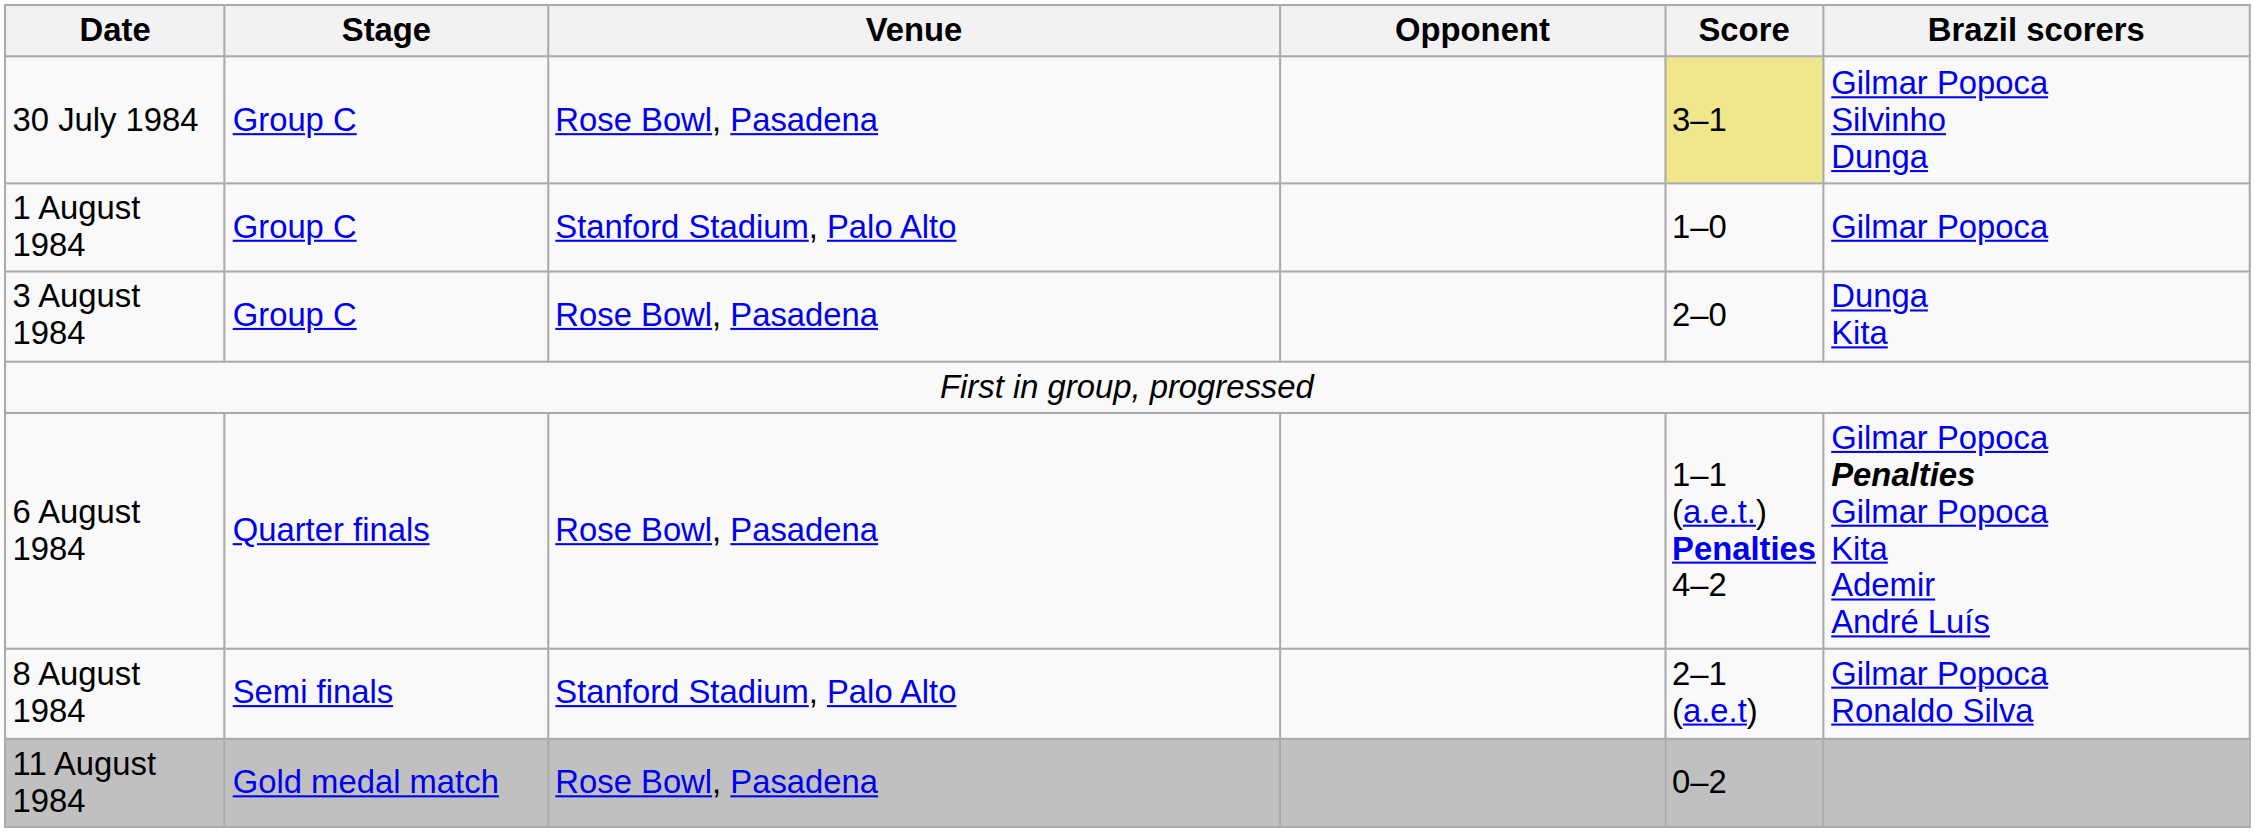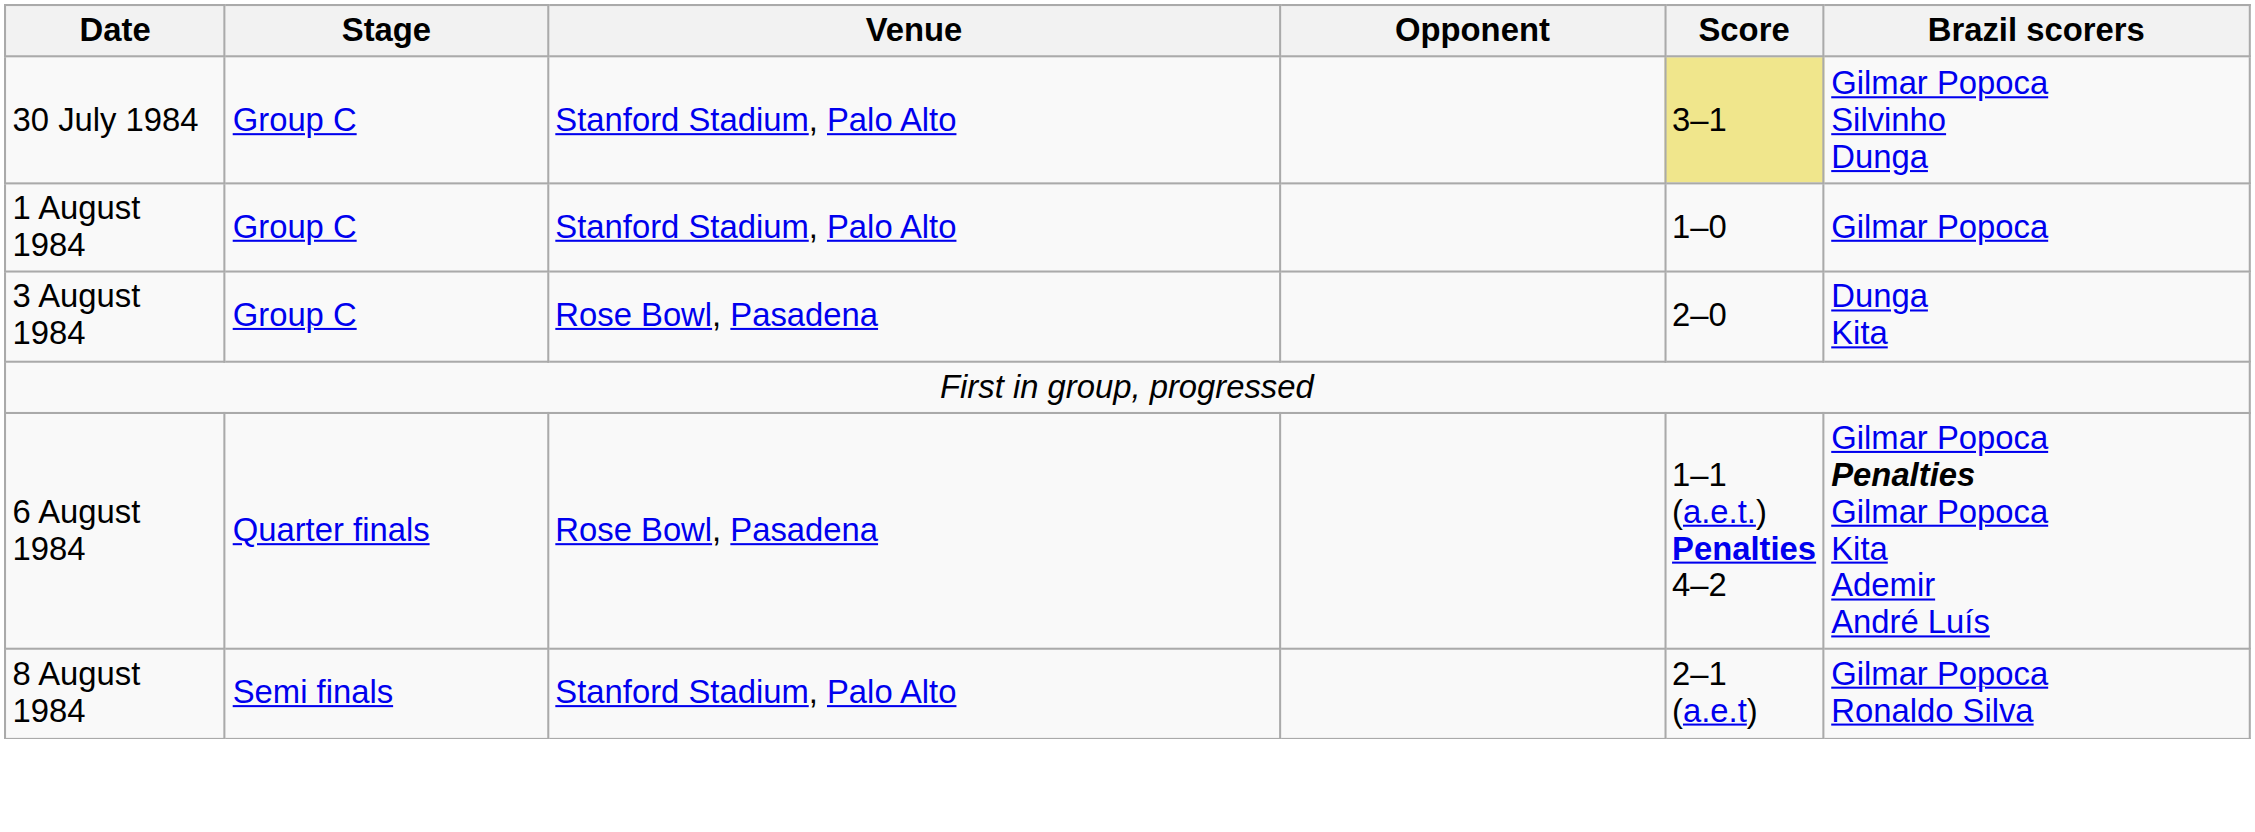30 July 1984 | Venue: Rose Bowl, Pasadena -> Stanford Stadium, Palo Alto
- row: 11 August 1984 | Gold medal match | Rose Bowl, Pasadena | 0–2
